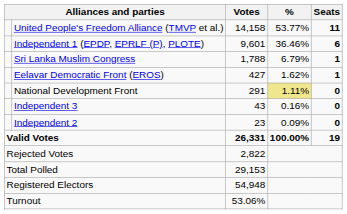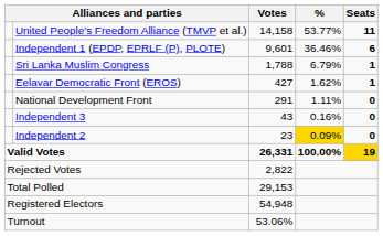National Development Front | %: khaki background -> no background
Independent 2 | %: no background -> gold background
Valid Votes | Seats: no background -> gold background
